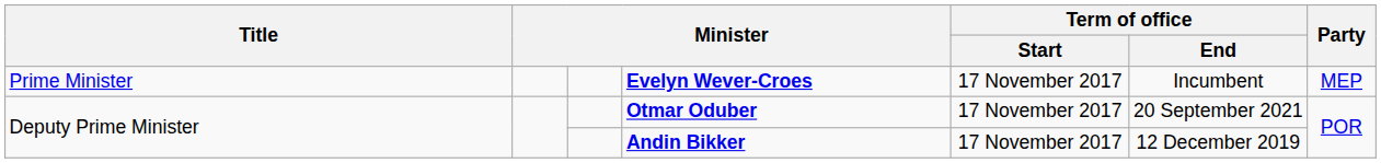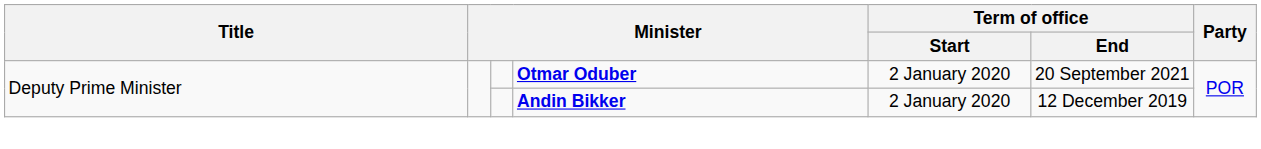- row: Prime Minister | Evelyn Wever-Croes | 17 November 2017 | Incumbent | MEP
Otmar Oduber | Term of office / Start: 17 November 2017 -> 2 January 2020
Andin Bikker | Term of office / Start: 17 November 2017 -> 2 January 2020
